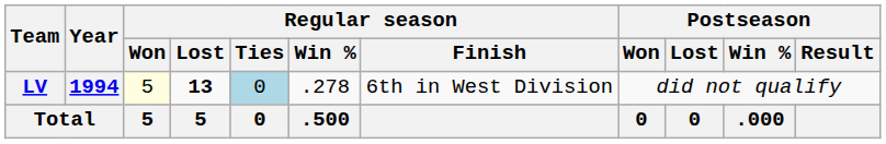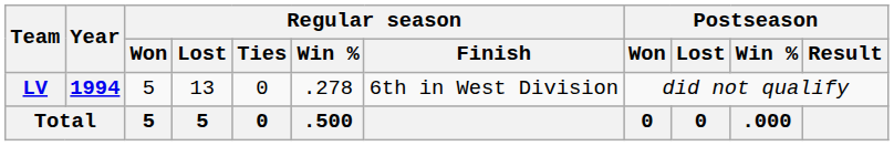LV | Regular season / Won: lightyellow background -> no background
LV | Regular season / Lost: bold -> normal
LV | Regular season / Ties: lightblue background -> no background
